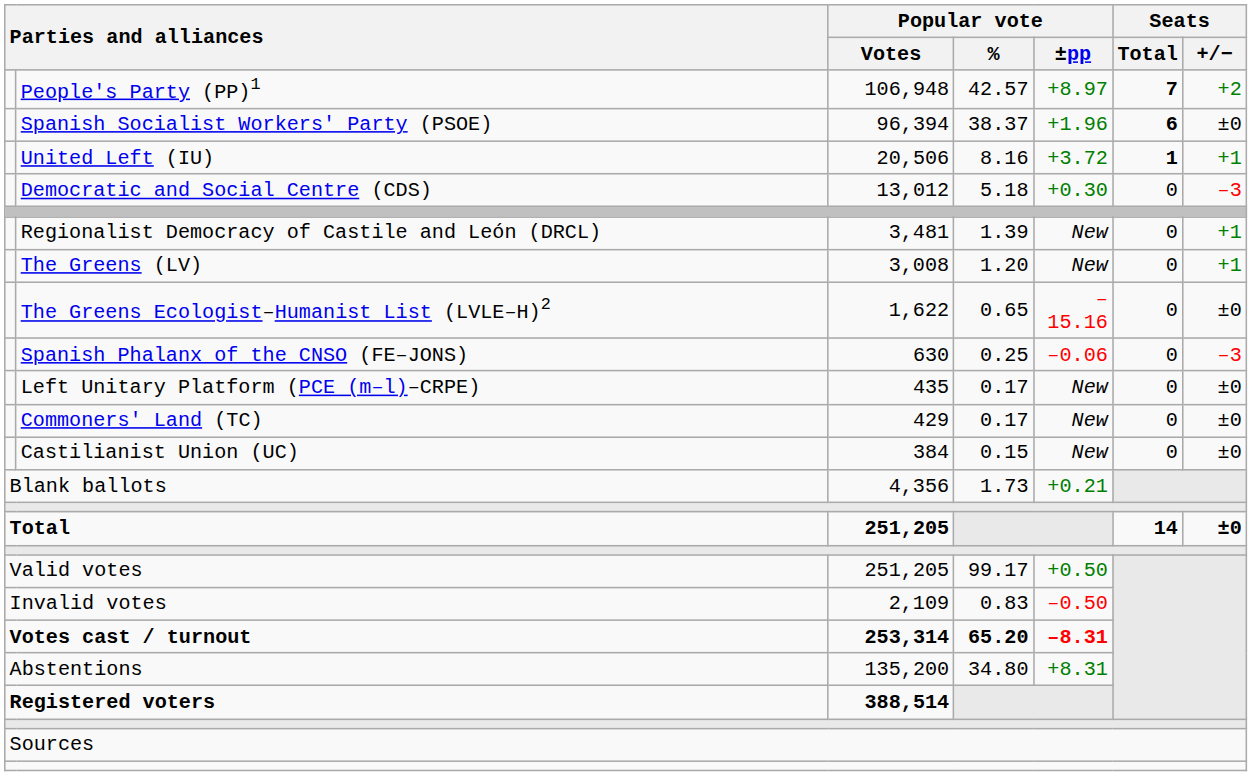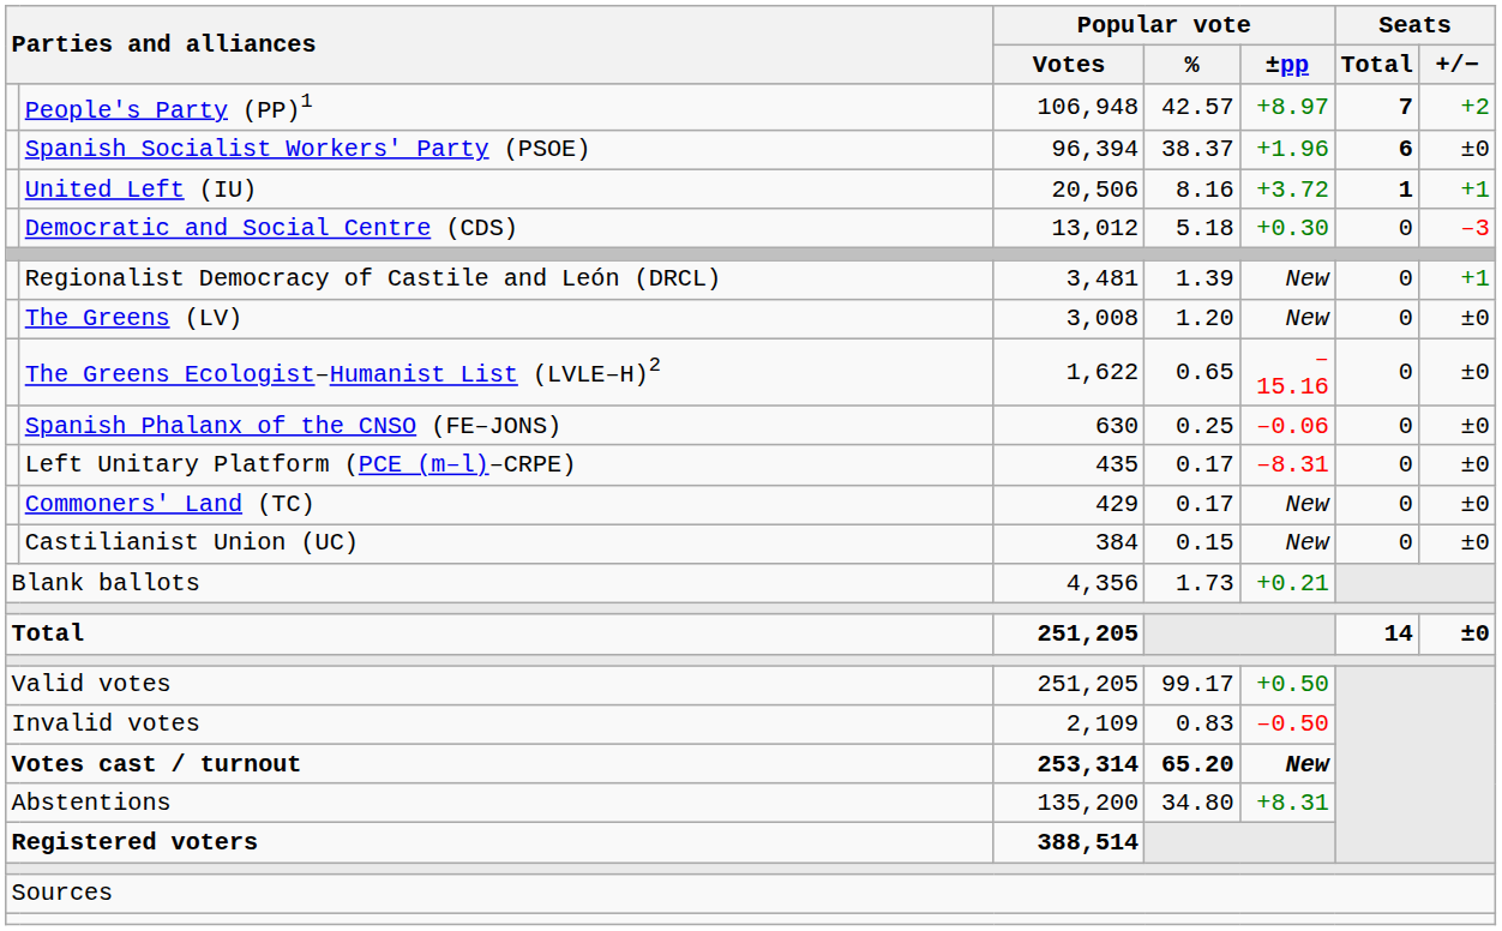The Greens (LV) | Seats / +/−: +1 -> ±0
Spanish Phalanx of the CNSO (FE–JONS) | Seats / +/−: –3 -> ±0
Left Unitary Platform (PCE (m–l)–CRPE) | Popular vote / ±pp: New -> –8.31
Votes cast / turnout | Popular vote / ±pp: –8.31 -> New
